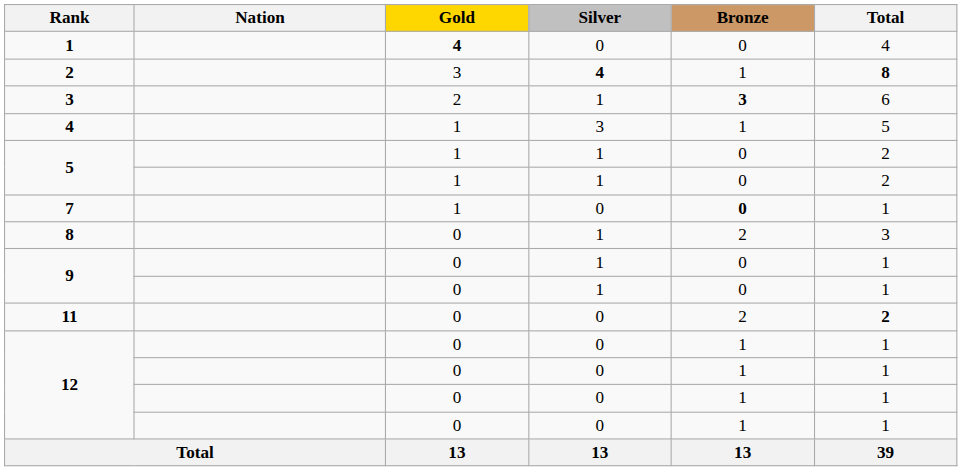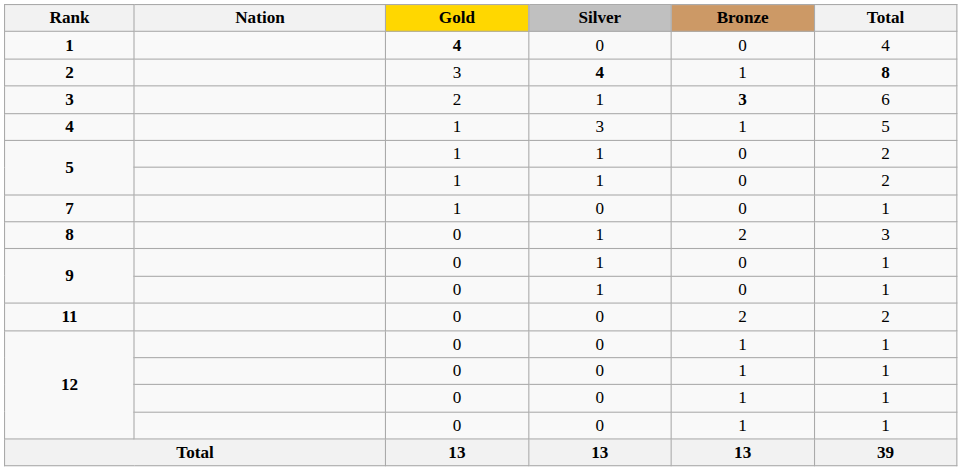7 | Bronze: bold -> normal
11 | Total: bold -> normal
